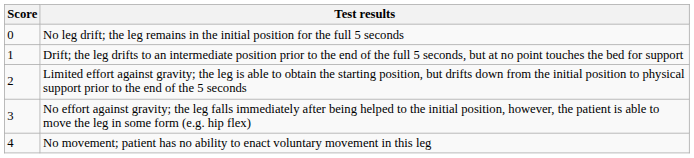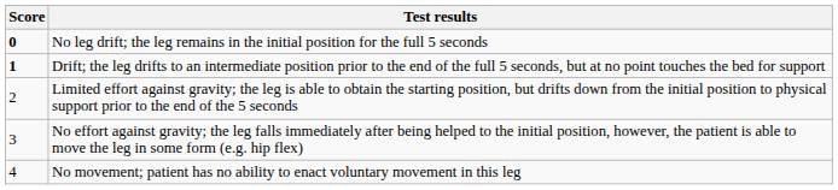row 2 | Score: normal -> bold
row 3 | Score: normal -> bold
